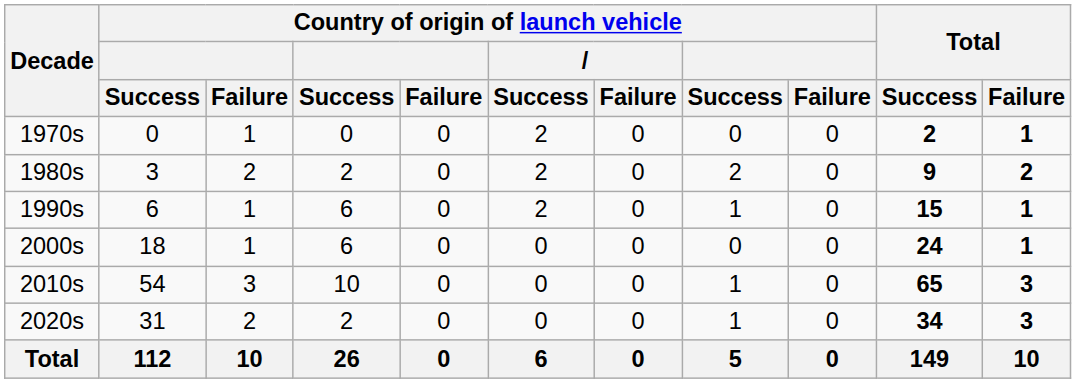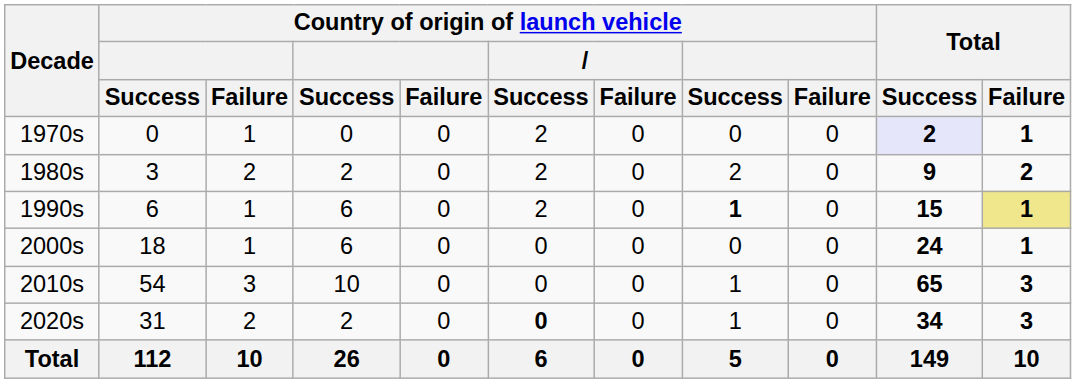1970s | Total / Success: no background -> lavender background
1990s | column 8: normal -> bold
1990s | Total / Failure: no background -> khaki background
2020s | column 6: normal -> bold
